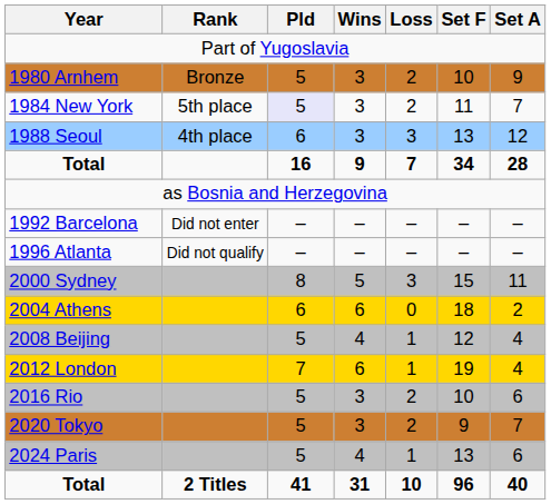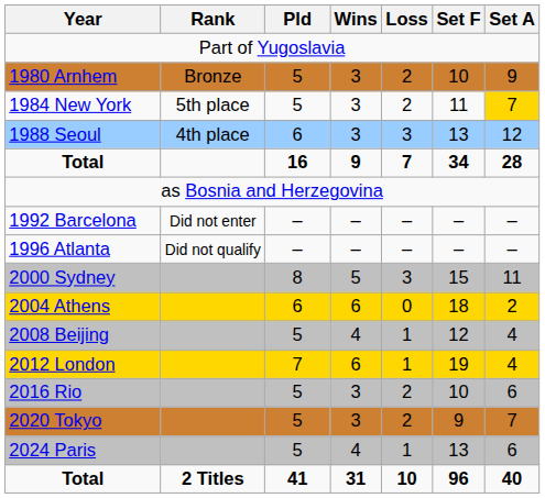1984 New York | Pld: lavender background -> no background
1984 New York | Set A: no background -> gold background
